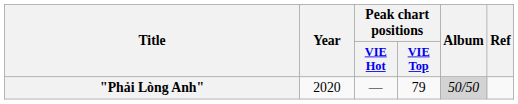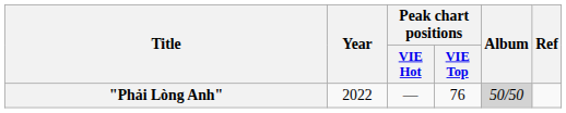"Phải Lòng Anh" | Year: 2020 -> 2022
"Phải Lòng Anh" | Peak chart positions / VIE Top: 79 -> 76
